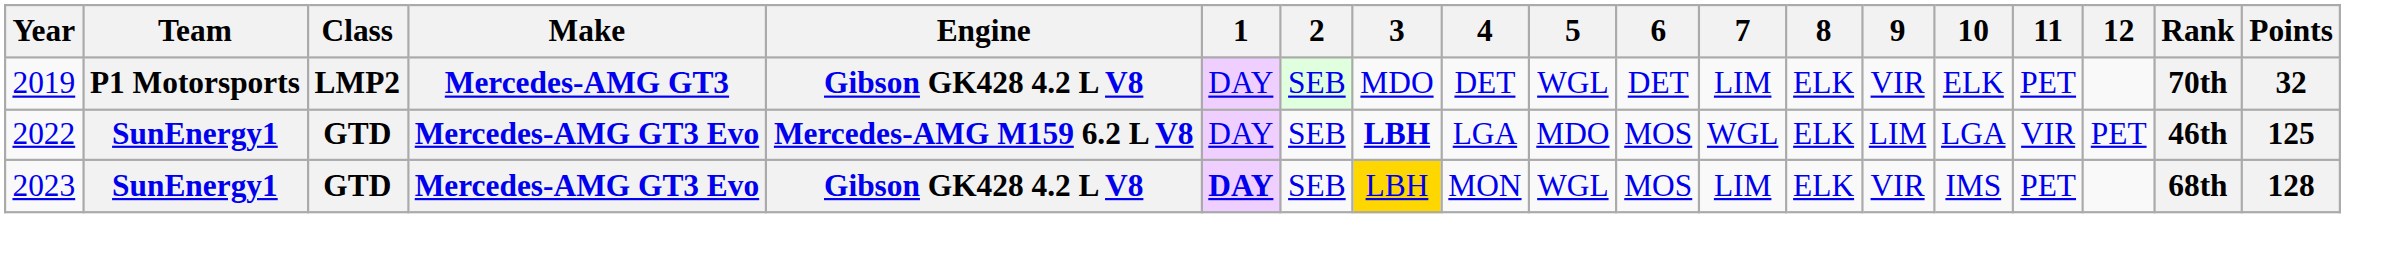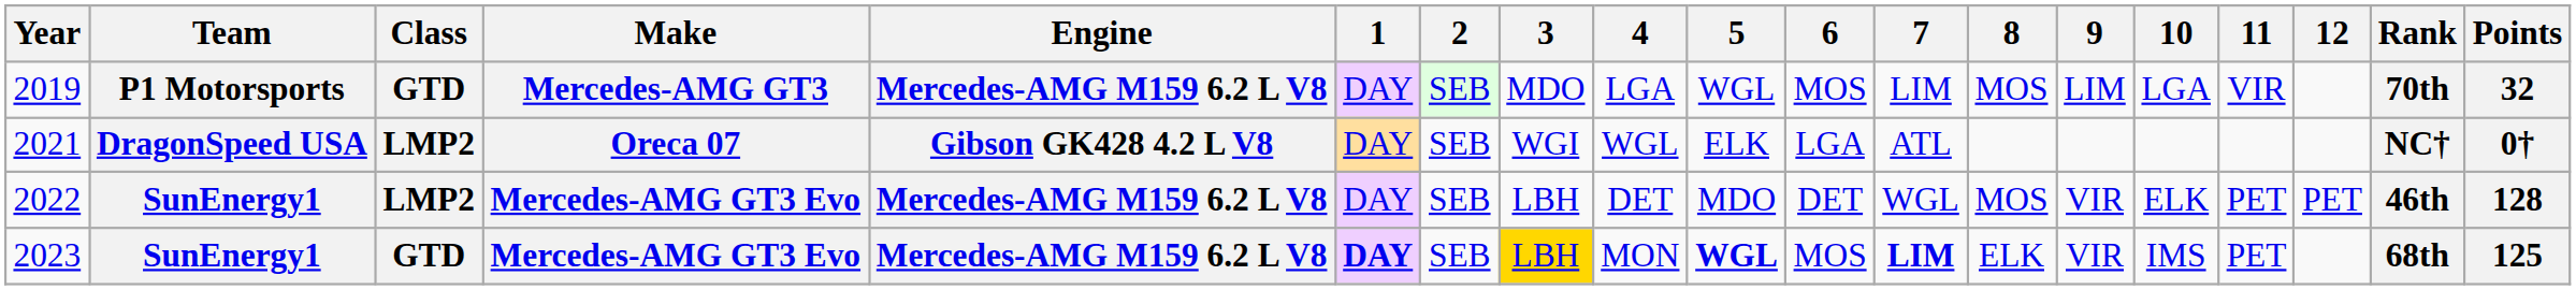2019 | Class: LMP2 -> GTD
2019 | Engine: Gibson GK428 4.2 L V8 -> Mercedes-AMG M159 6.2 L V8
2019 | 4: DET -> LGA
2019 | 6: DET -> MOS
2019 | 8: ELK -> MOS
2019 | 9: VIR -> LIM
2019 | 10: ELK -> LGA
2019 | 11: PET -> VIR
+ row: 2021 | DragonSpeed USA | LMP2 | Oreca 07 | Gibson GK428 4.2 L V8 | DAY | SEB | WGI | WGL | ELK | LGA | ATL | NC† | 0†
2022 | Class: GTD -> LMP2
2022 | 3: bold -> normal
2022 | 4: LGA -> DET
2022 | 6: MOS -> DET
2022 | 8: ELK -> MOS
2022 | 9: LIM -> VIR
2022 | 10: LGA -> ELK
2022 | 11: VIR -> PET
2022 | Points: 125 -> 128
2023 | Engine: Gibson GK428 4.2 L V8 -> Mercedes-AMG M159 6.2 L V8
2023 | 5: normal -> bold
2023 | 7: normal -> bold
2023 | Points: 128 -> 125
